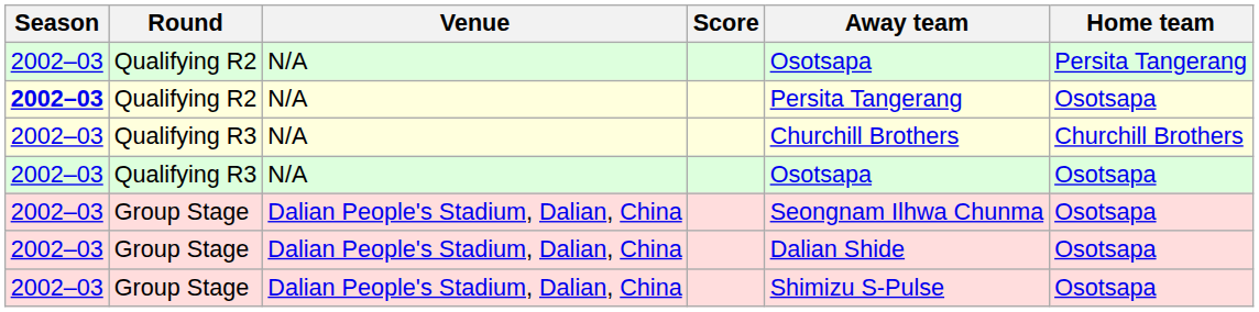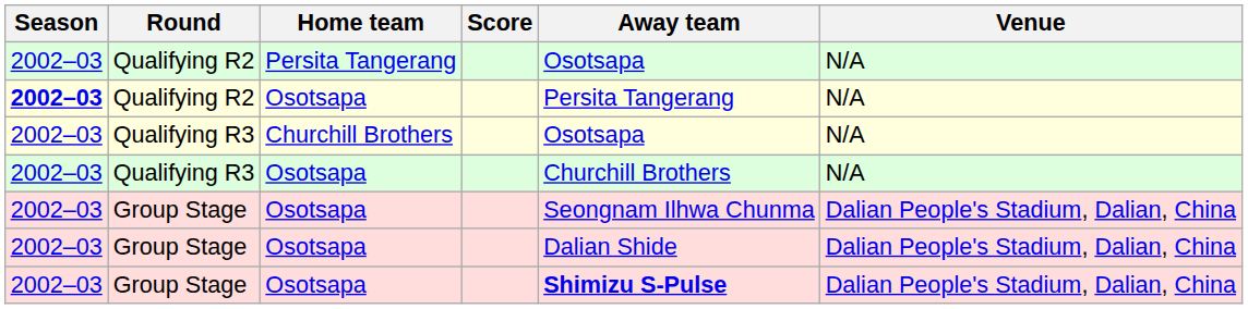columns swapped: Home team <-> Venue
row 4 | Away team: Churchill Brothers -> Osotsapa
row 5 | Away team: Osotsapa -> Churchill Brothers
row 8 | Away team: normal -> bold
